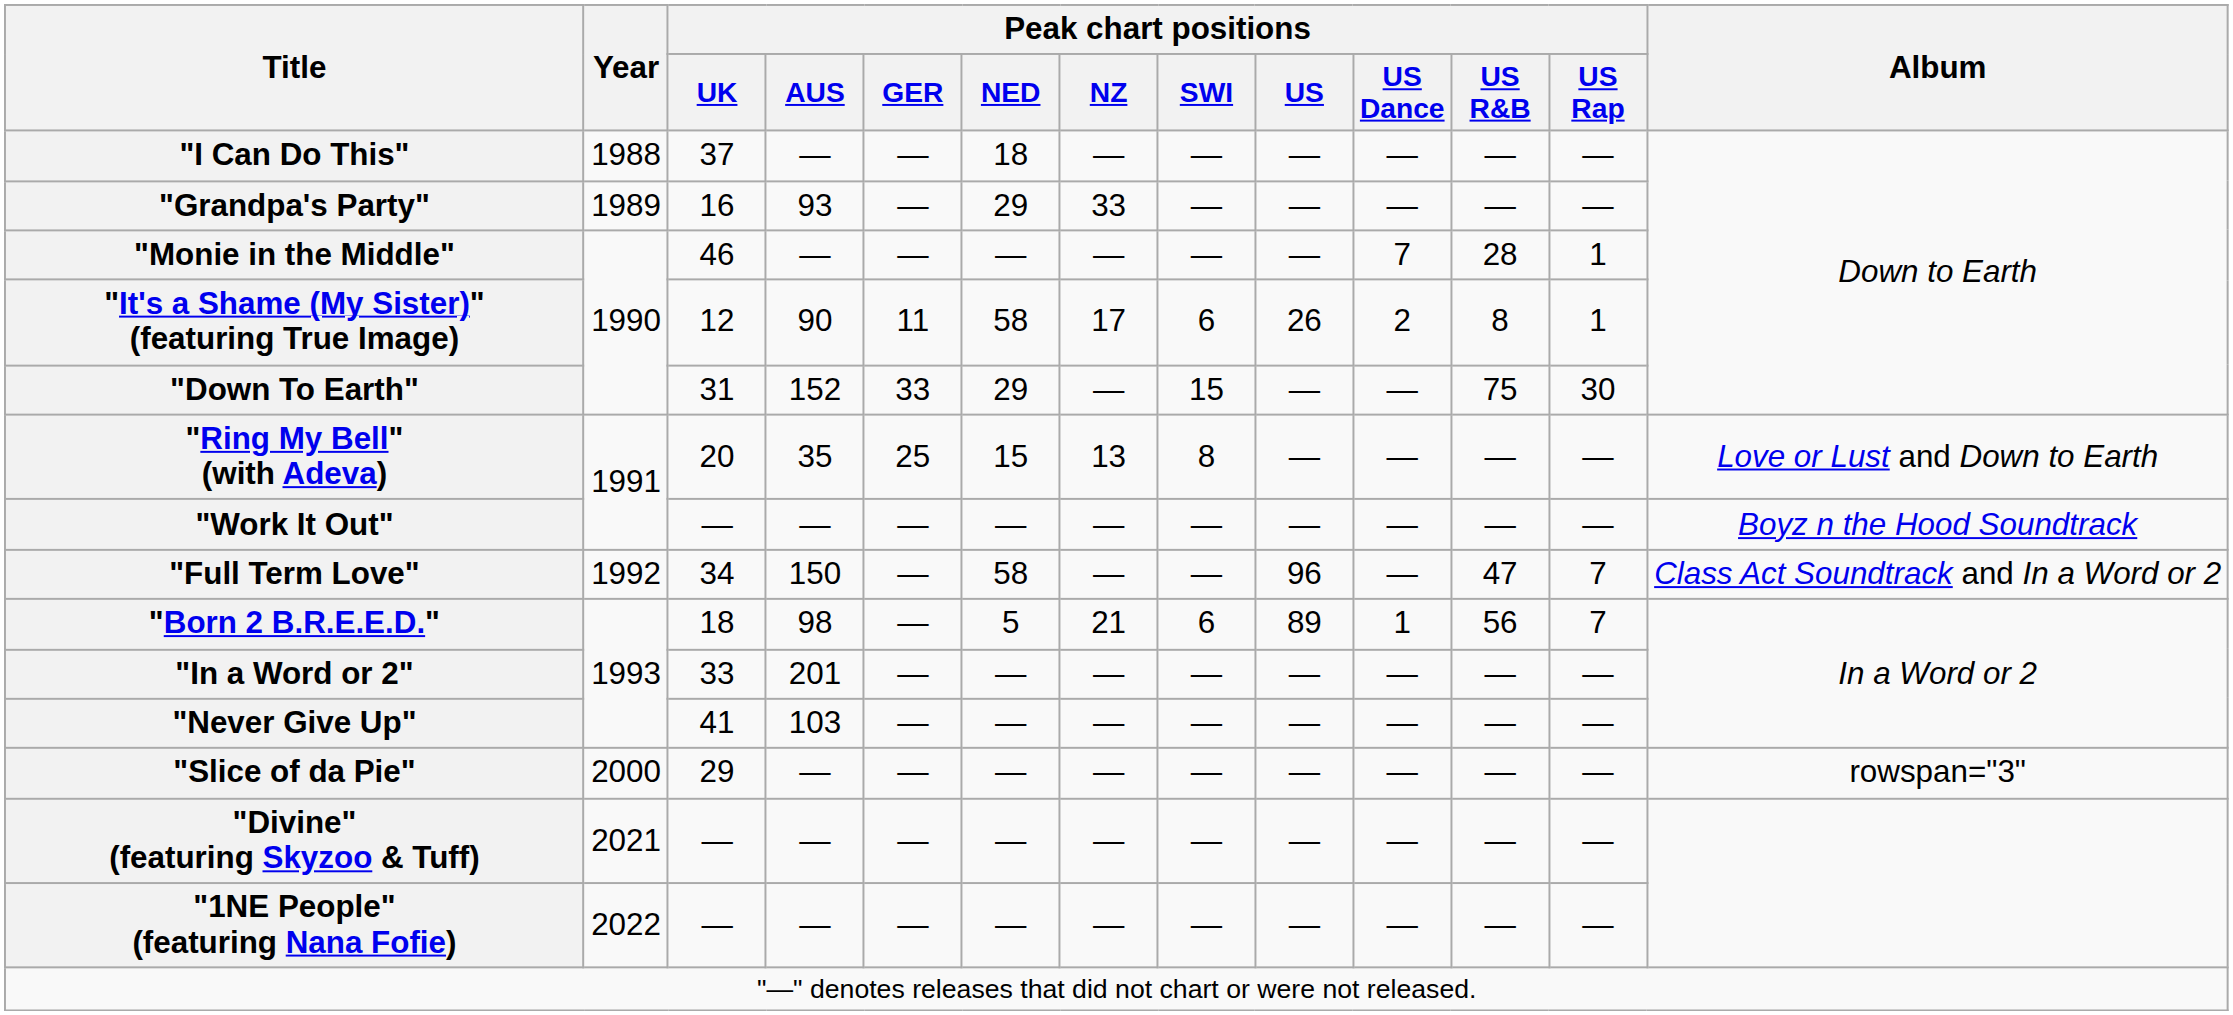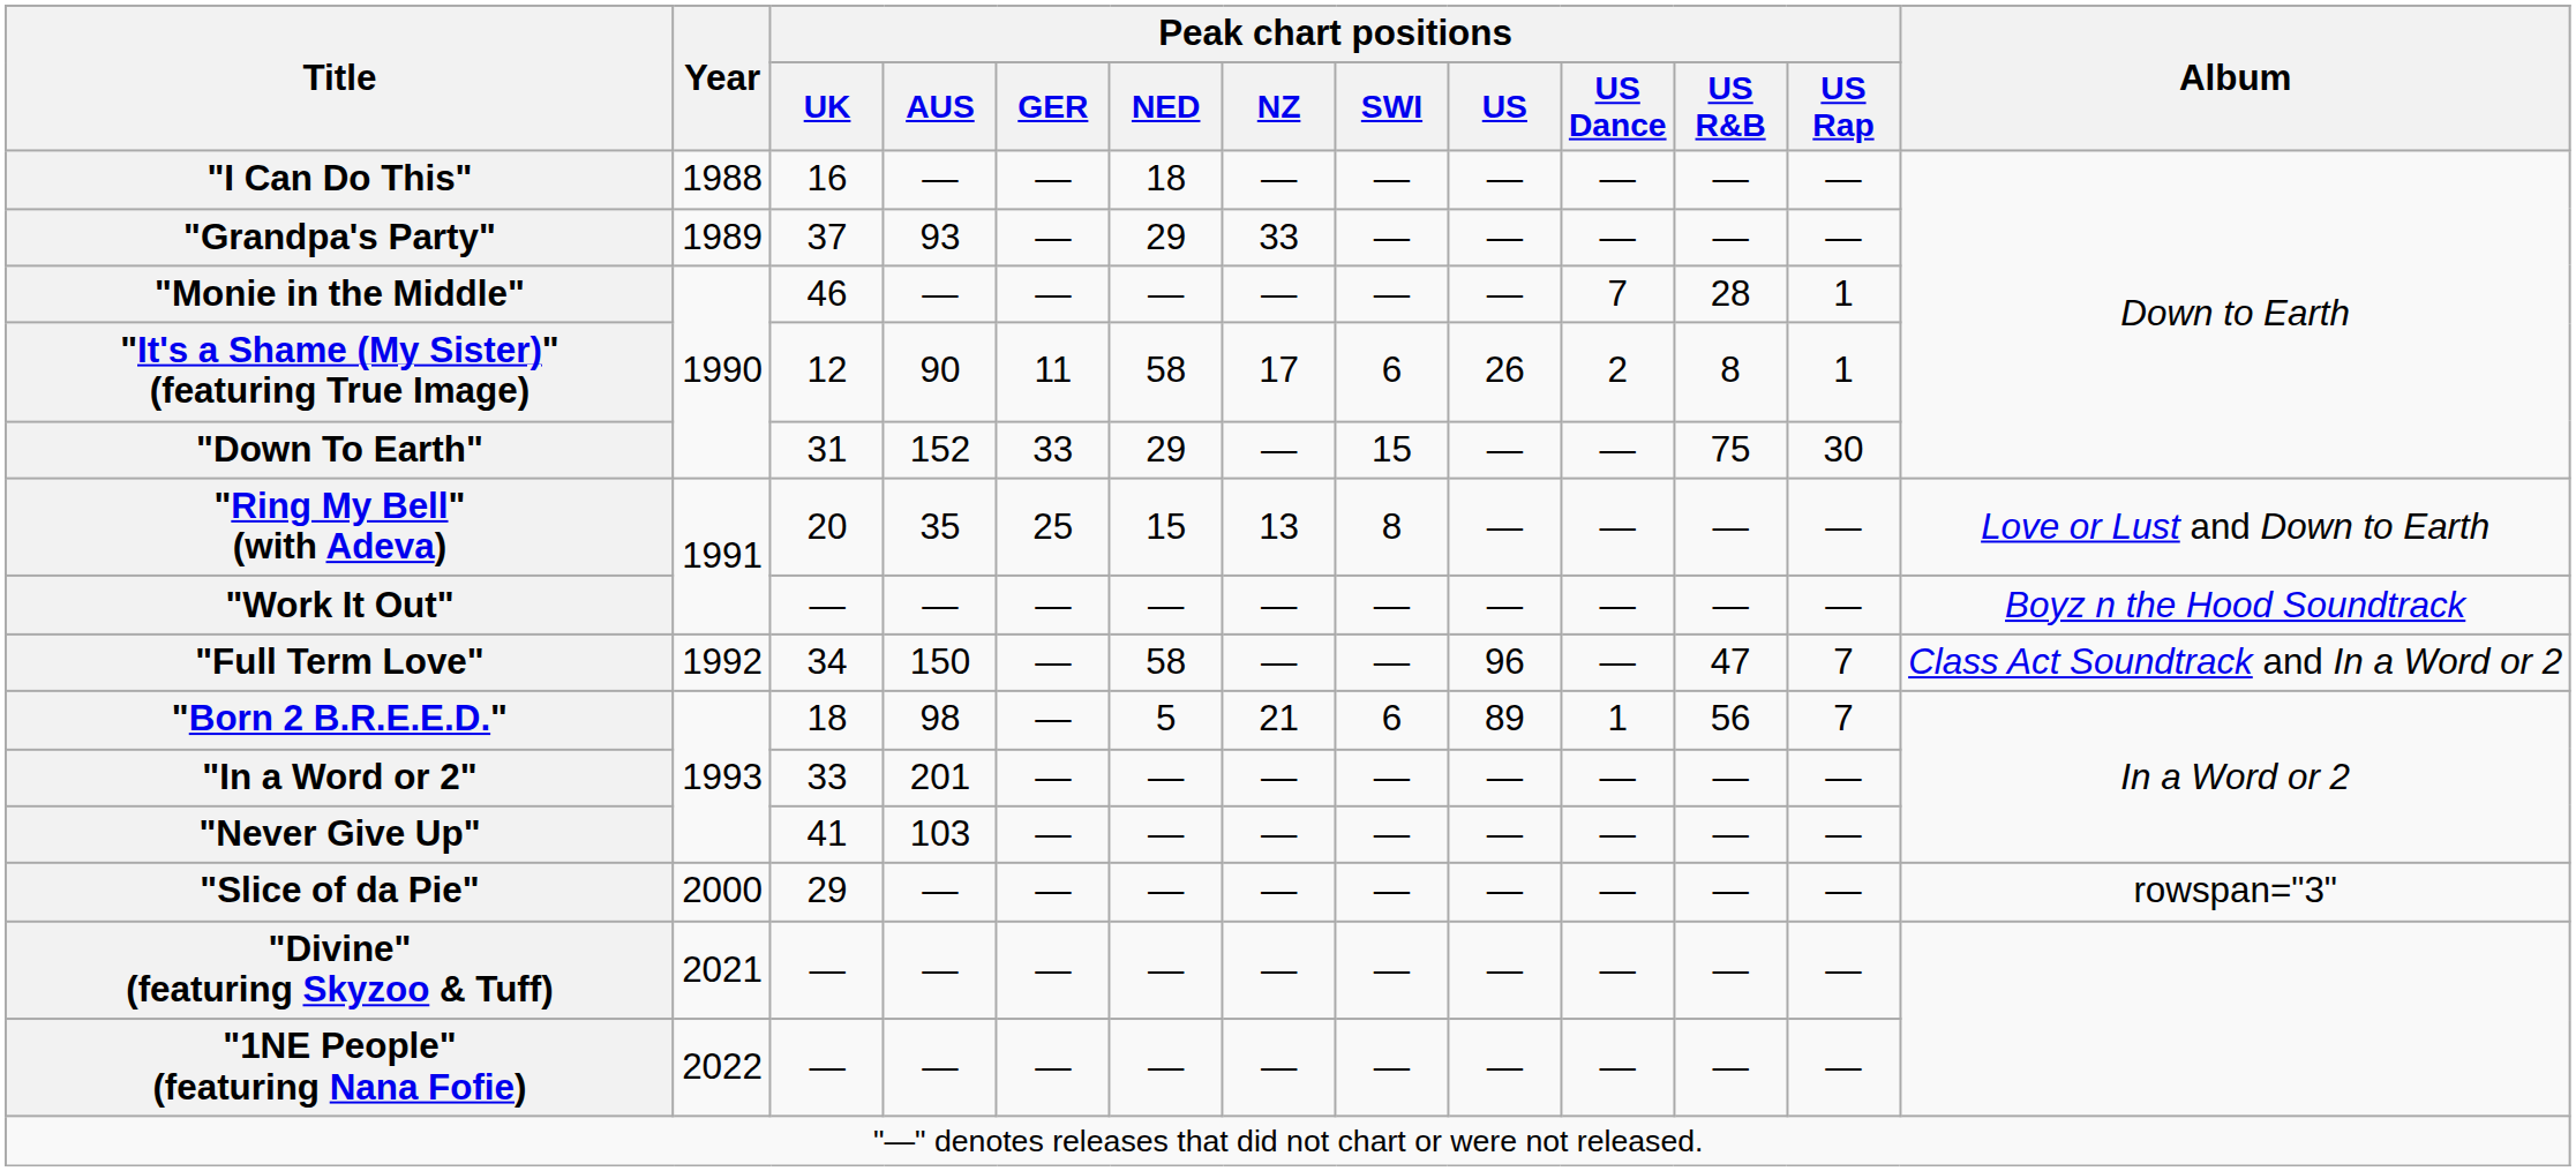"I Can Do This" | Peak chart positions / UK: 37 -> 16
"Grandpa's Party" | Peak chart positions / UK: 16 -> 37
